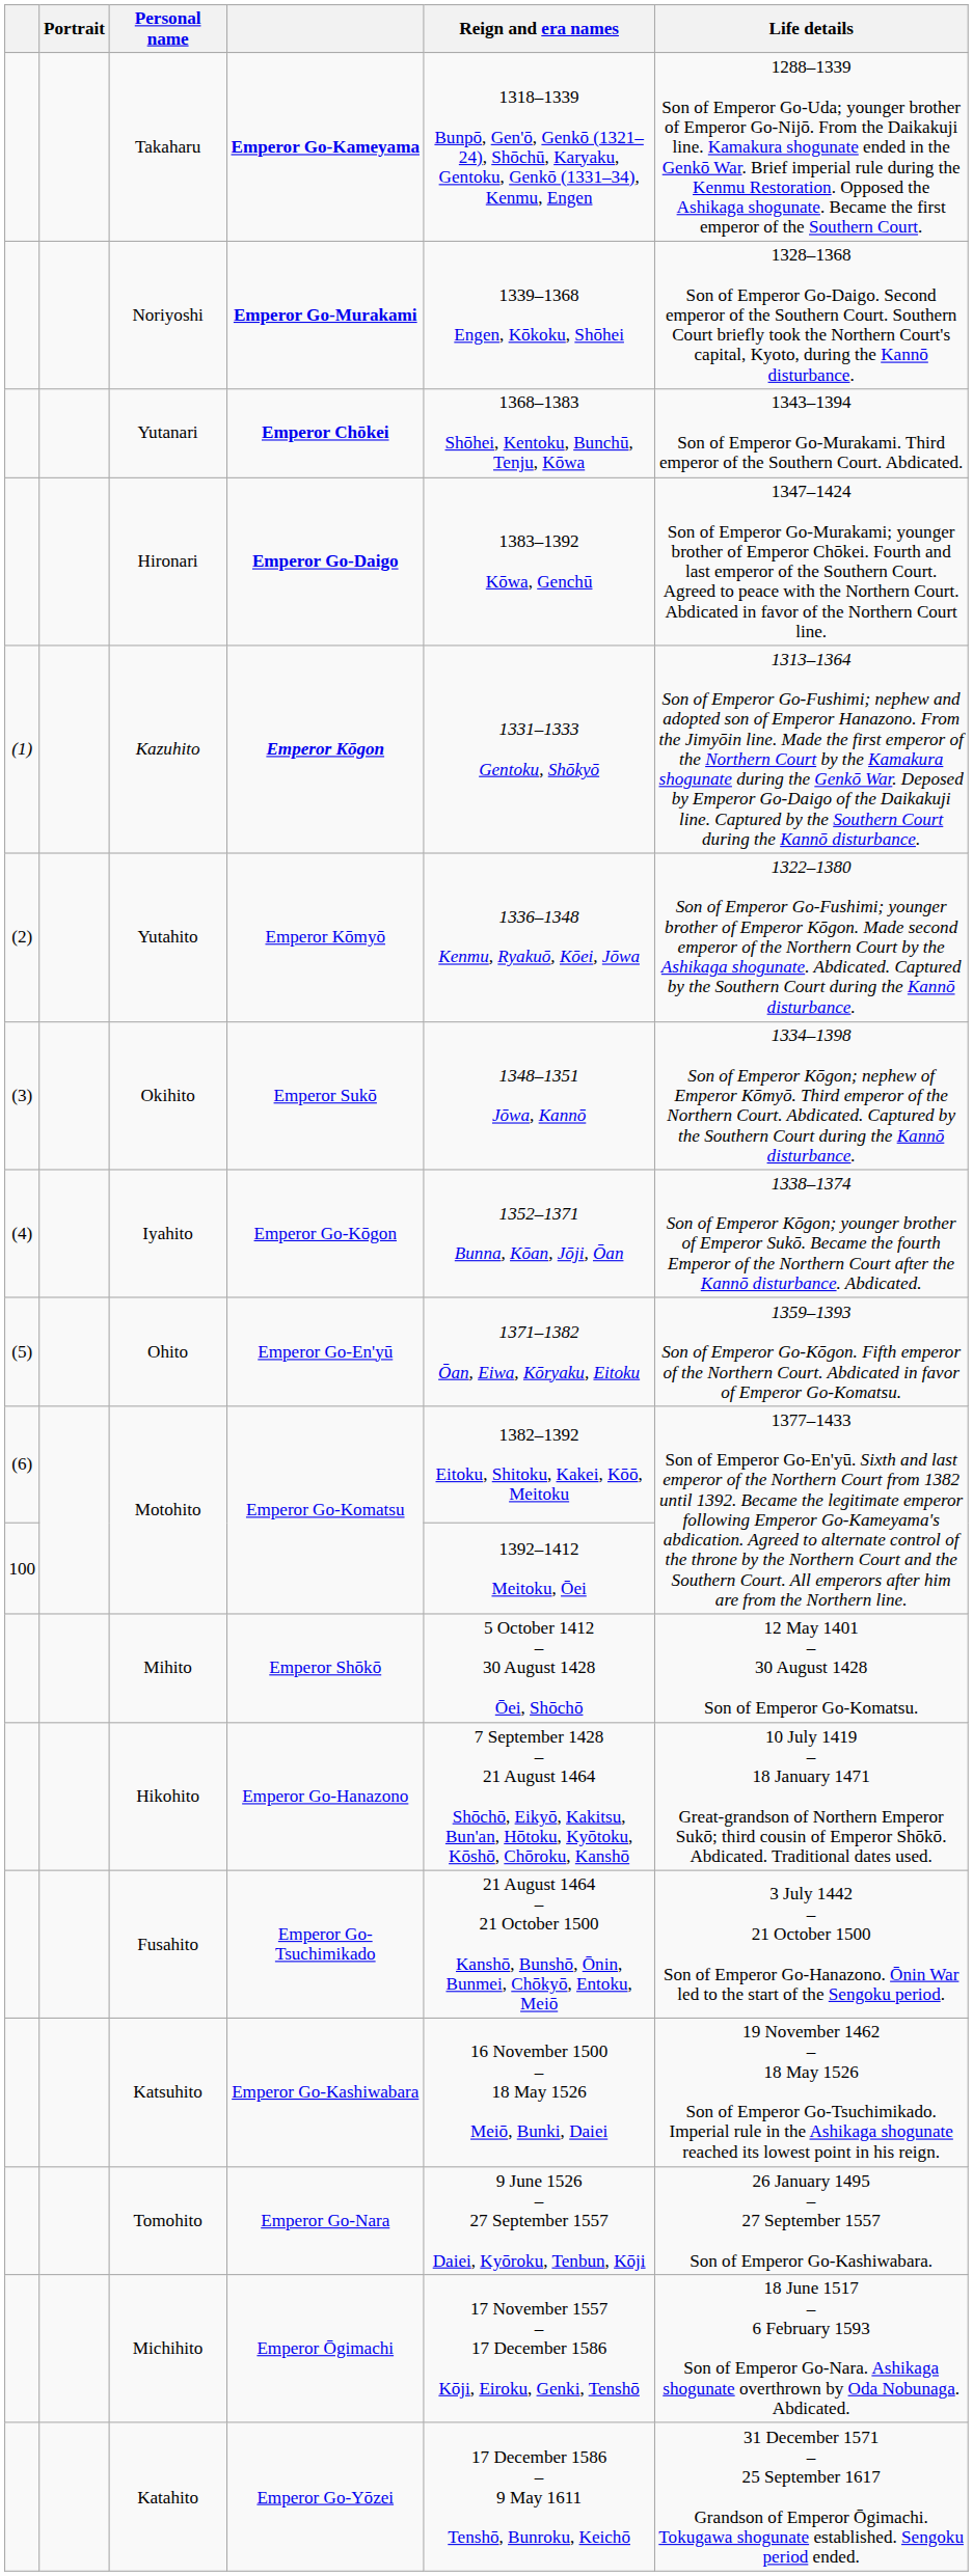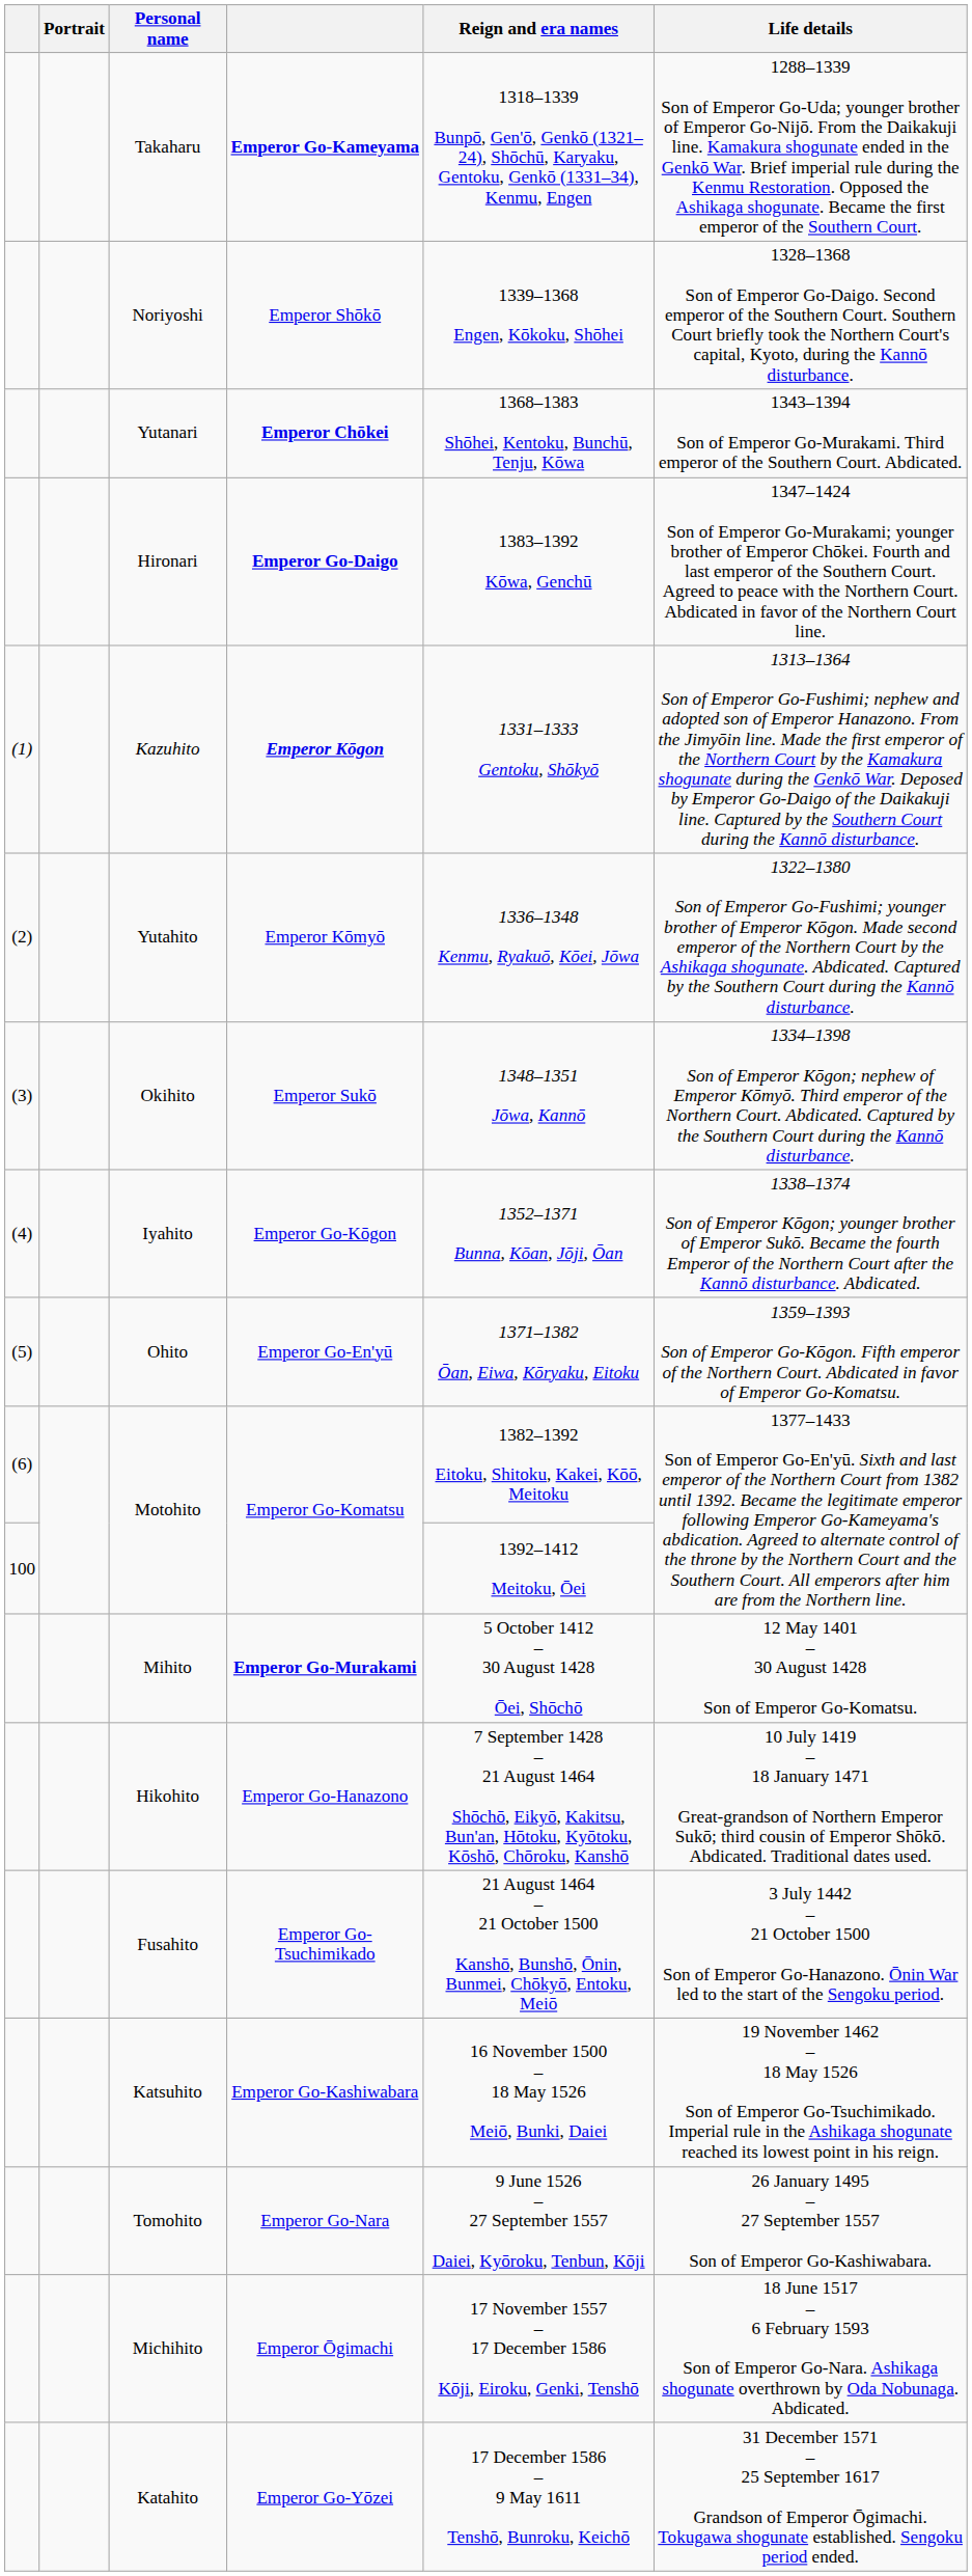Noriyoshi | column 4: Emperor Go-Murakami -> Emperor Shōkō
Mihito | column 4: Emperor Shōkō -> Emperor Go-Murakami
